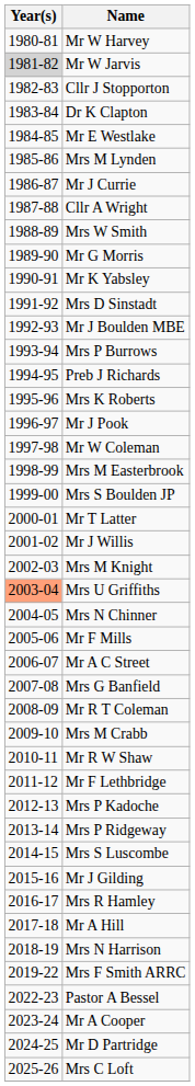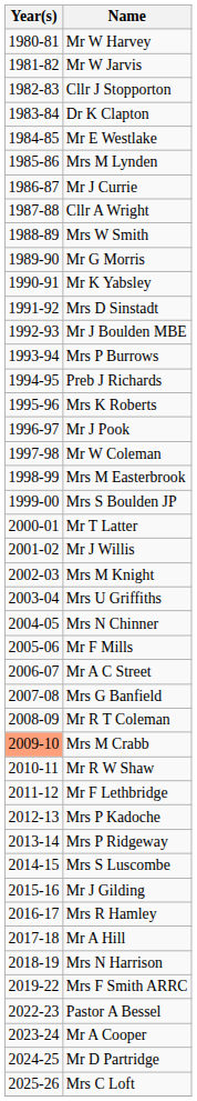Mr W Jarvis | Year(s): lightgrey background -> no background
Mrs U Griffiths | Year(s): lightsalmon background -> no background
Mrs M Crabb | Year(s): no background -> lightsalmon background
